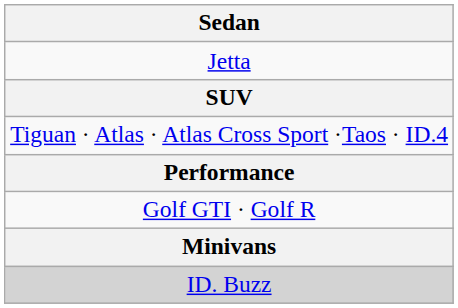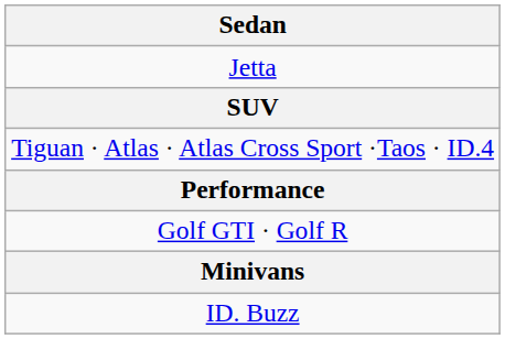row 8 | column 1: lightgrey background -> no background
